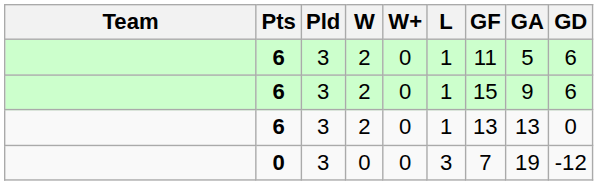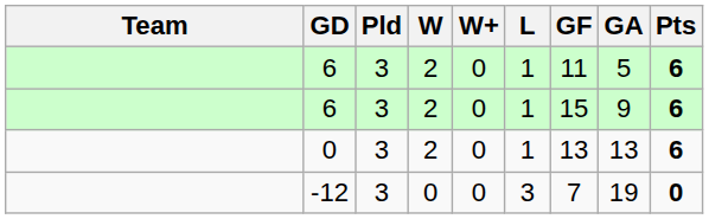columns swapped: Pts <-> GD
